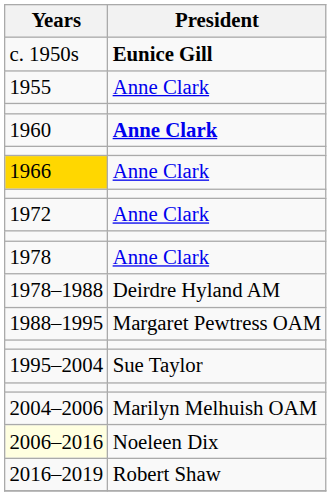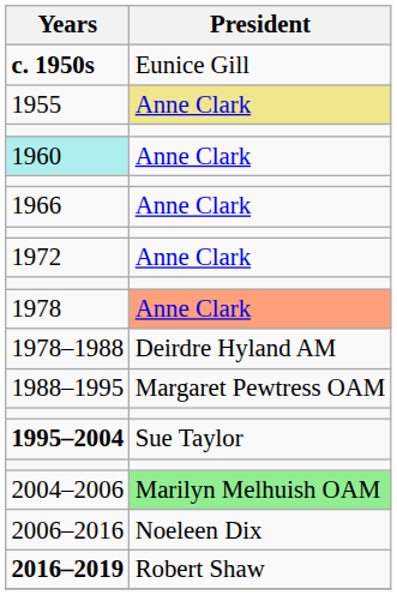row 2 | Years: normal -> bold
row 2 | President: bold -> normal
row 3 | President: no background -> khaki background
row 5 | Years: no background -> paleturquoise background
row 5 | President: bold -> normal
row 7 | Years: gold background -> no background
row 11 | President: no background -> lightsalmon background
row 15 | Years: normal -> bold
row 17 | President: no background -> lightgreen background
row 18 | Years: lightyellow background -> no background
row 19 | Years: normal -> bold
